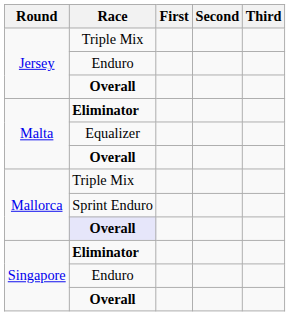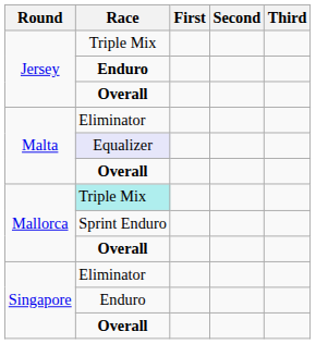Jersey / Enduro | Race: normal -> bold
Malta / Eliminator | Race: bold -> normal
Equalizer | Race: no background -> lavender background
Mallorca / Triple Mix | Race: no background -> paleturquoise background
Mallorca / Overall | Race: lavender background -> no background
Singapore / Eliminator | Race: bold -> normal
